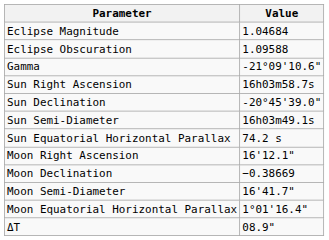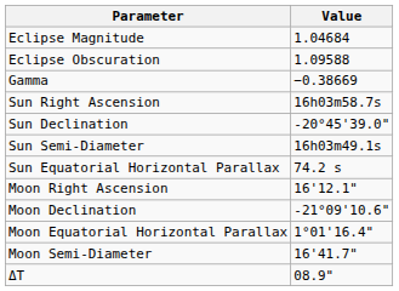Gamma | Value: -21°09'10.6" -> −0.38669
Moon Declination | Value: −0.38669 -> -21°09'10.6"
rows swapped: Moon Semi-Diameter <-> Moon Equatorial Horizontal Parallax
